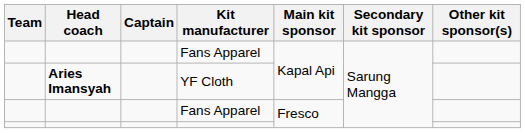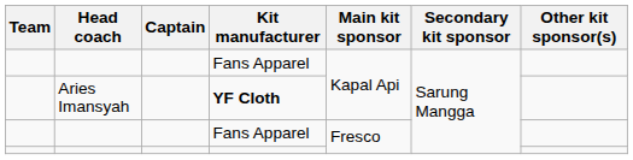YF Cloth | Head coach: bold -> normal
YF Cloth | Kit manufacturer: normal -> bold
